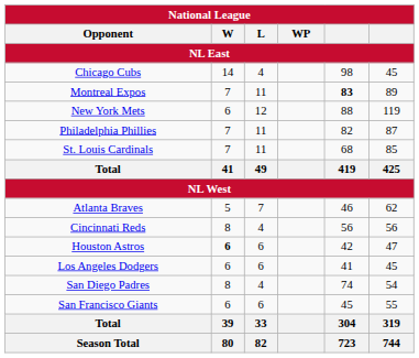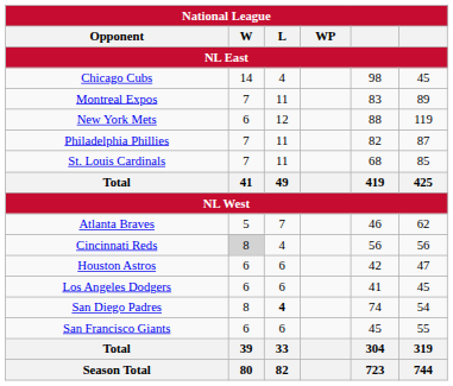Montreal Expos | column 5: bold -> normal
Cincinnati Reds | W: no background -> lightgrey background
Houston Astros | W: bold -> normal
San Diego Padres | L: normal -> bold
